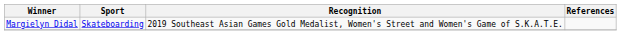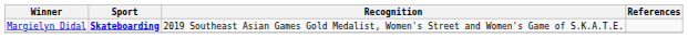Margielyn Didal | Sport: normal -> bold
